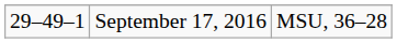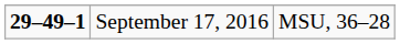September 17, 2016 | column 1: normal -> bold
